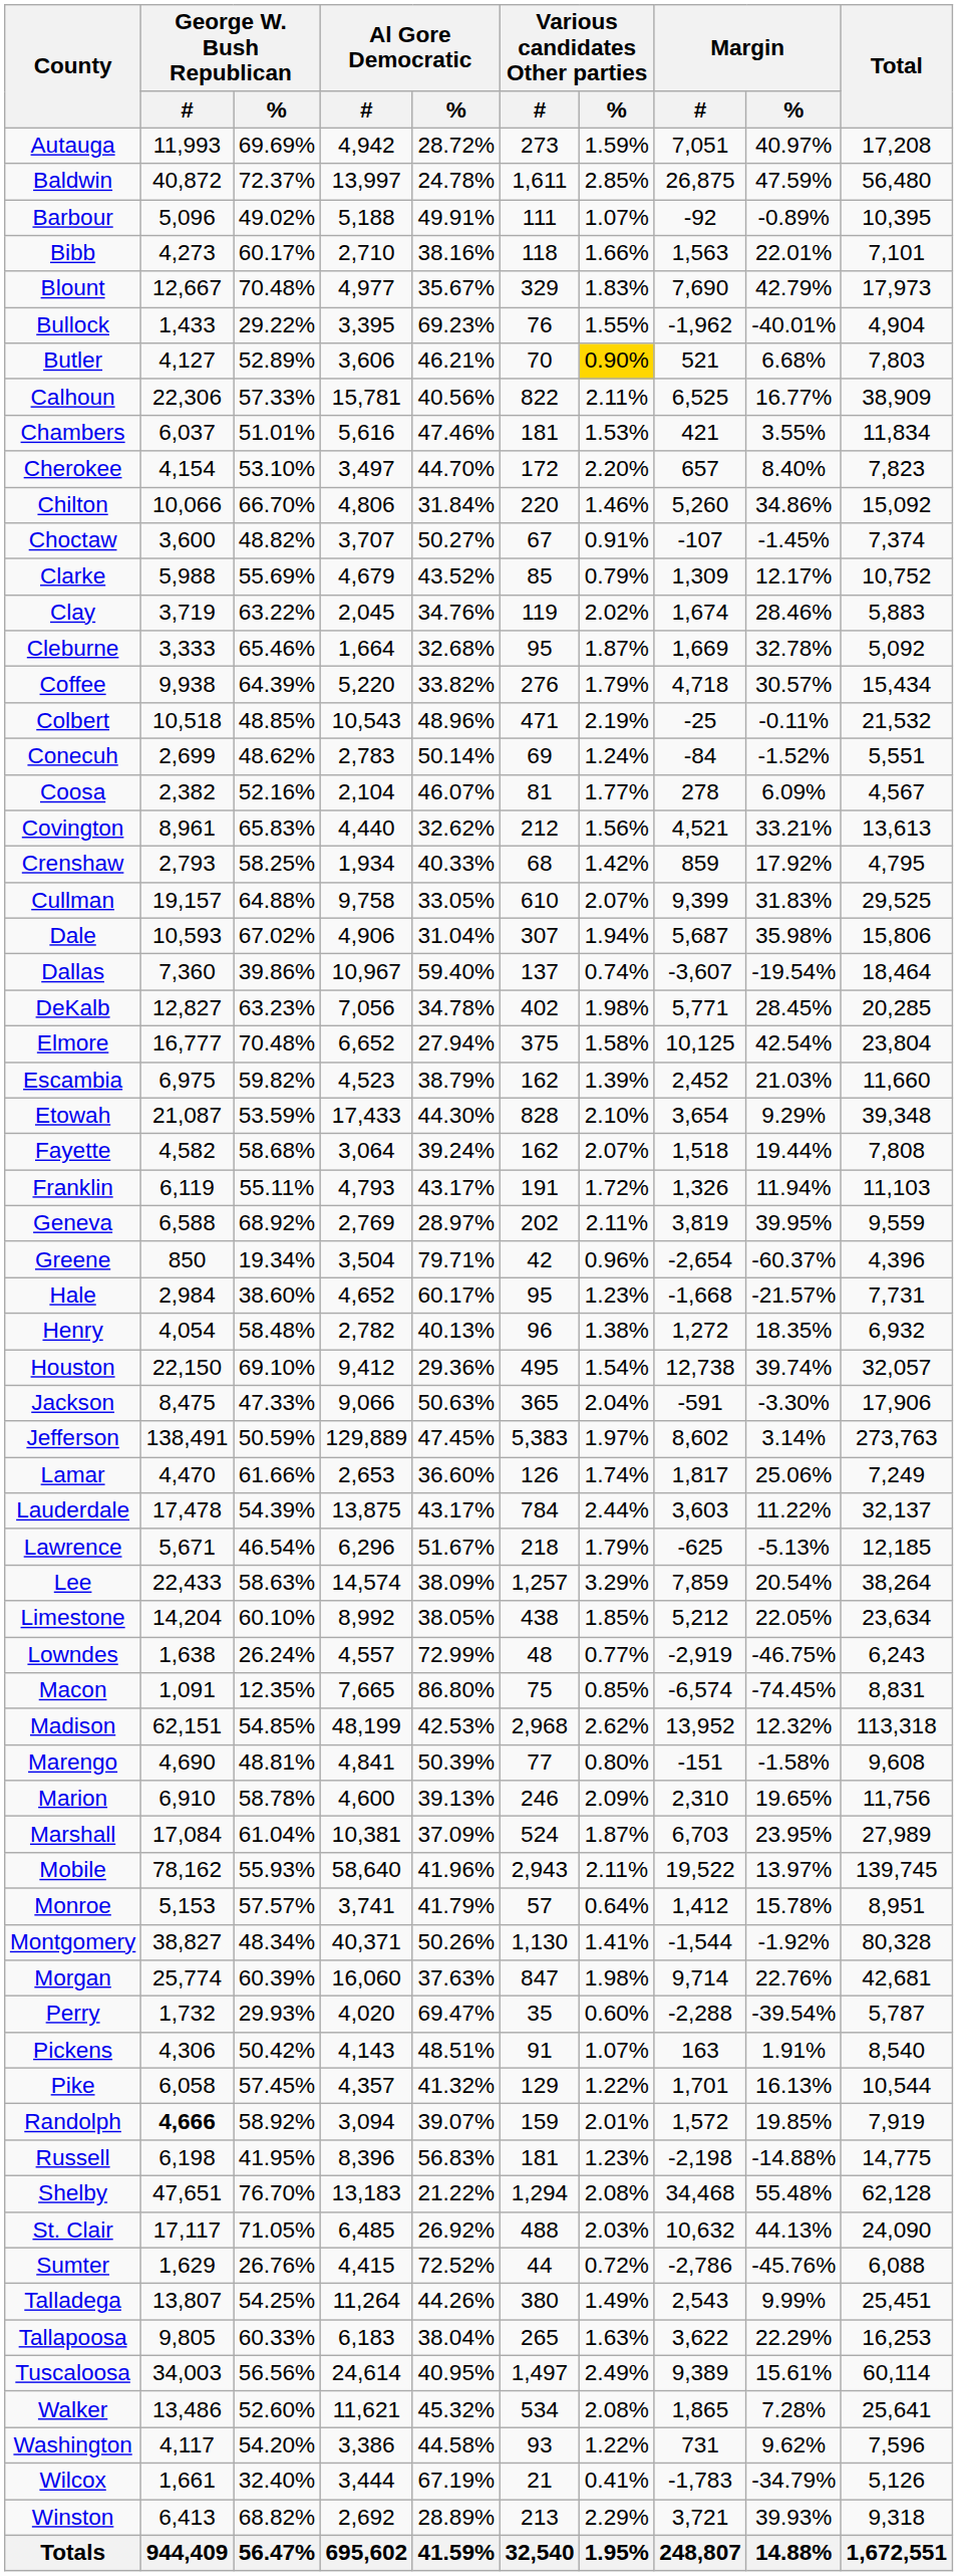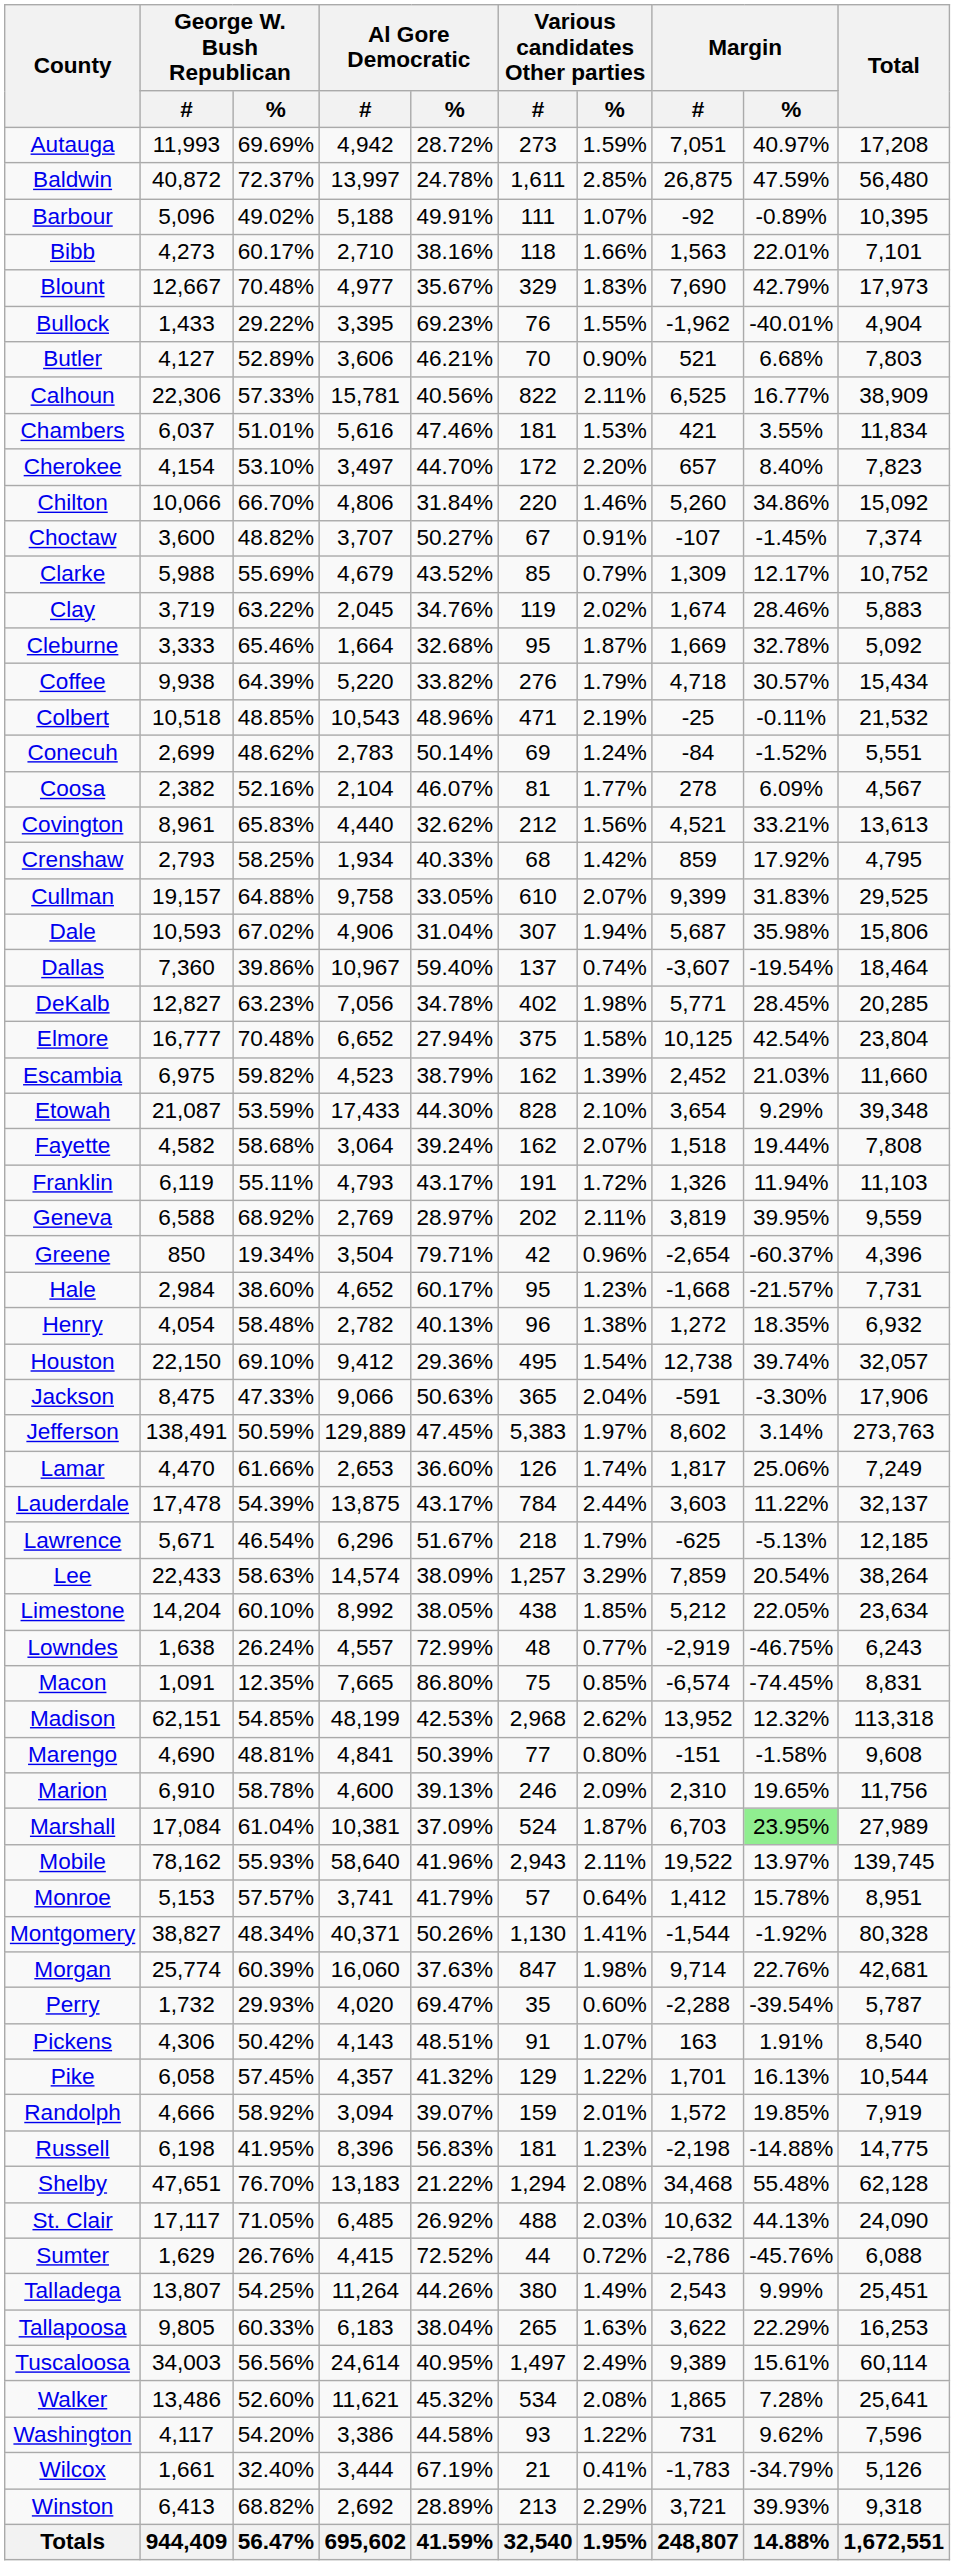Butler | Various candidates Other parties / %: gold background -> no background
Marshall | Margin / %: no background -> lightgreen background
Randolph | George W. Bush Republican / #: bold -> normal
